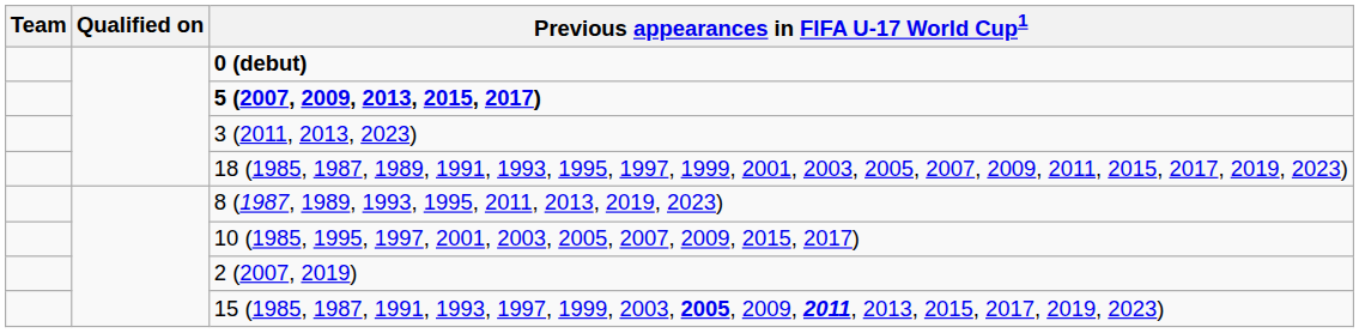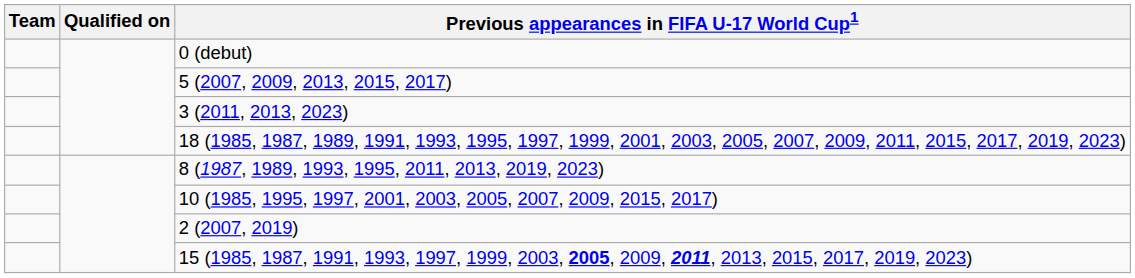0 (debut) | Previous appearances in FIFA U-17 World Cup1: bold -> normal
5 (2007, 2009, 2013, 2015, 2017) | Previous appearances in FIFA U-17 World Cup1: bold -> normal
